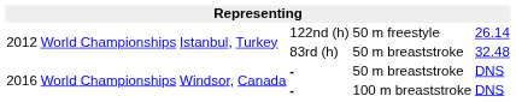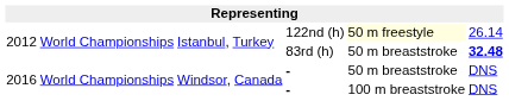122nd (h) | column 5: no background -> lightyellow background
83rd (h) | column 6: normal -> bold
